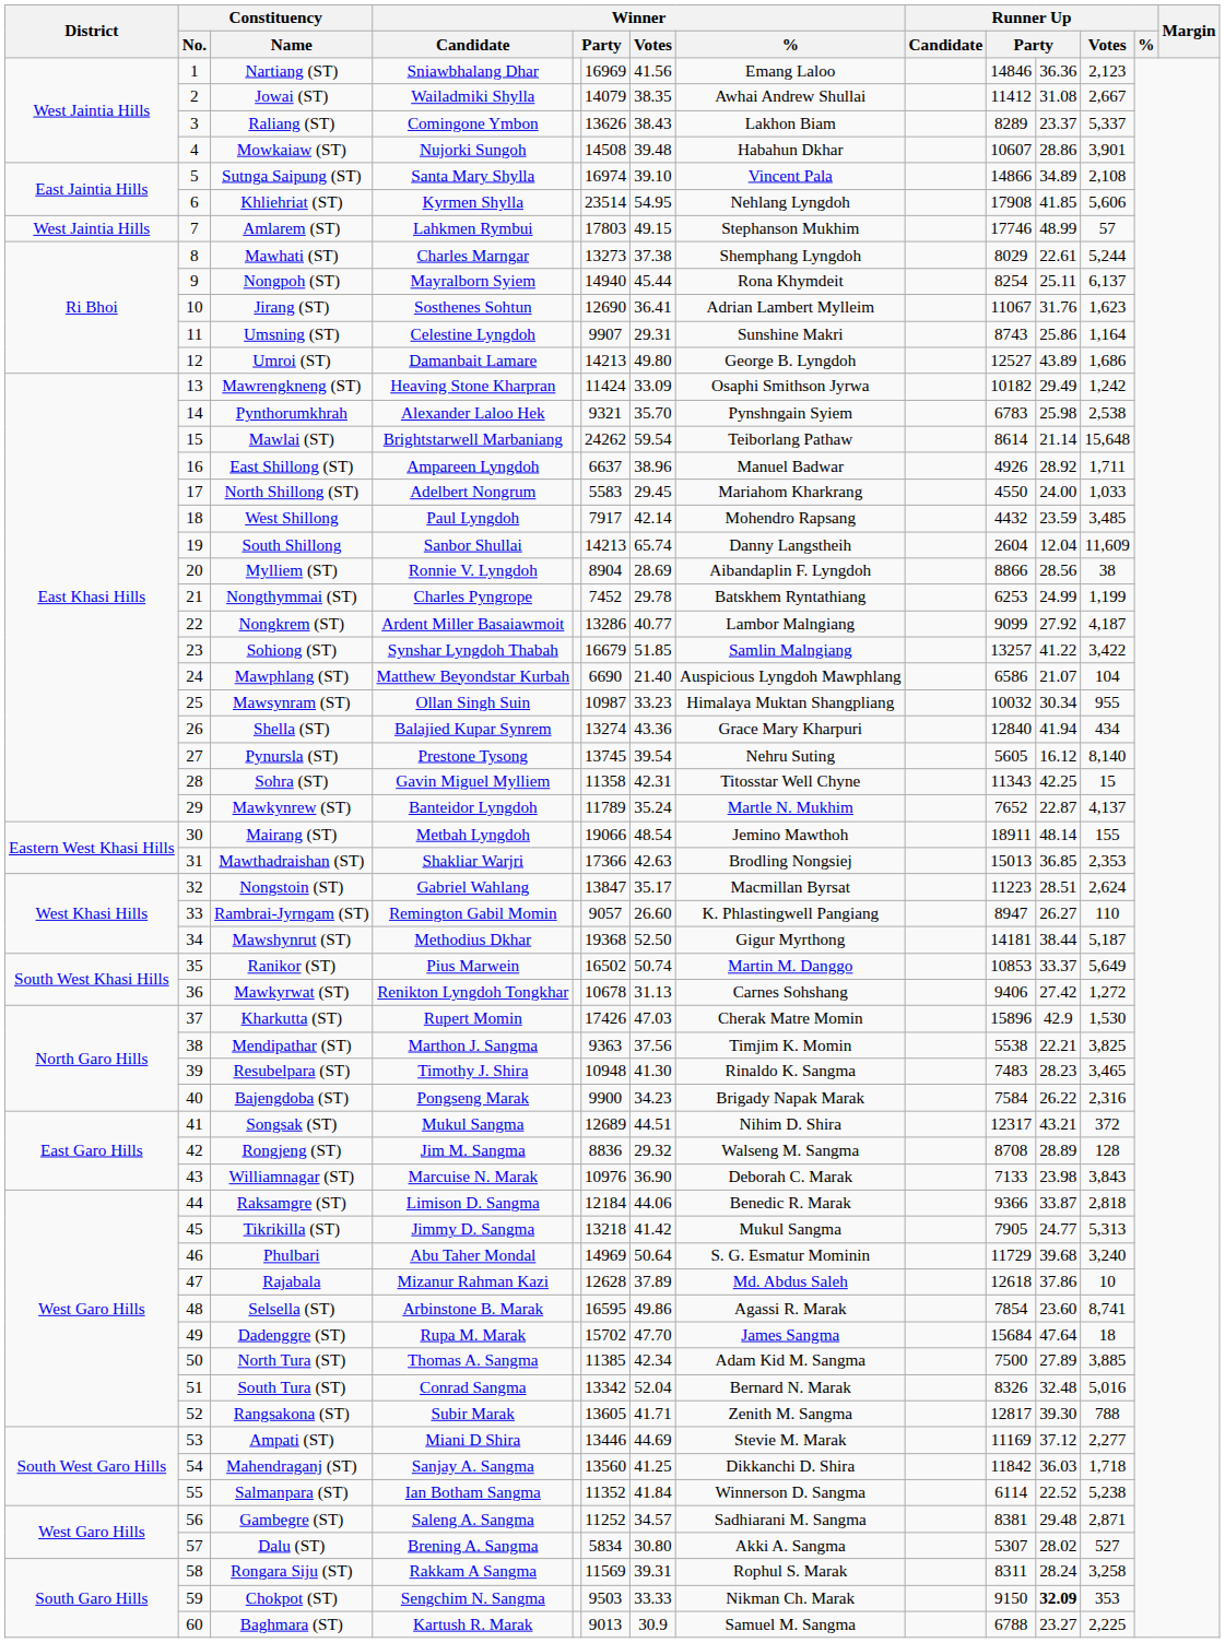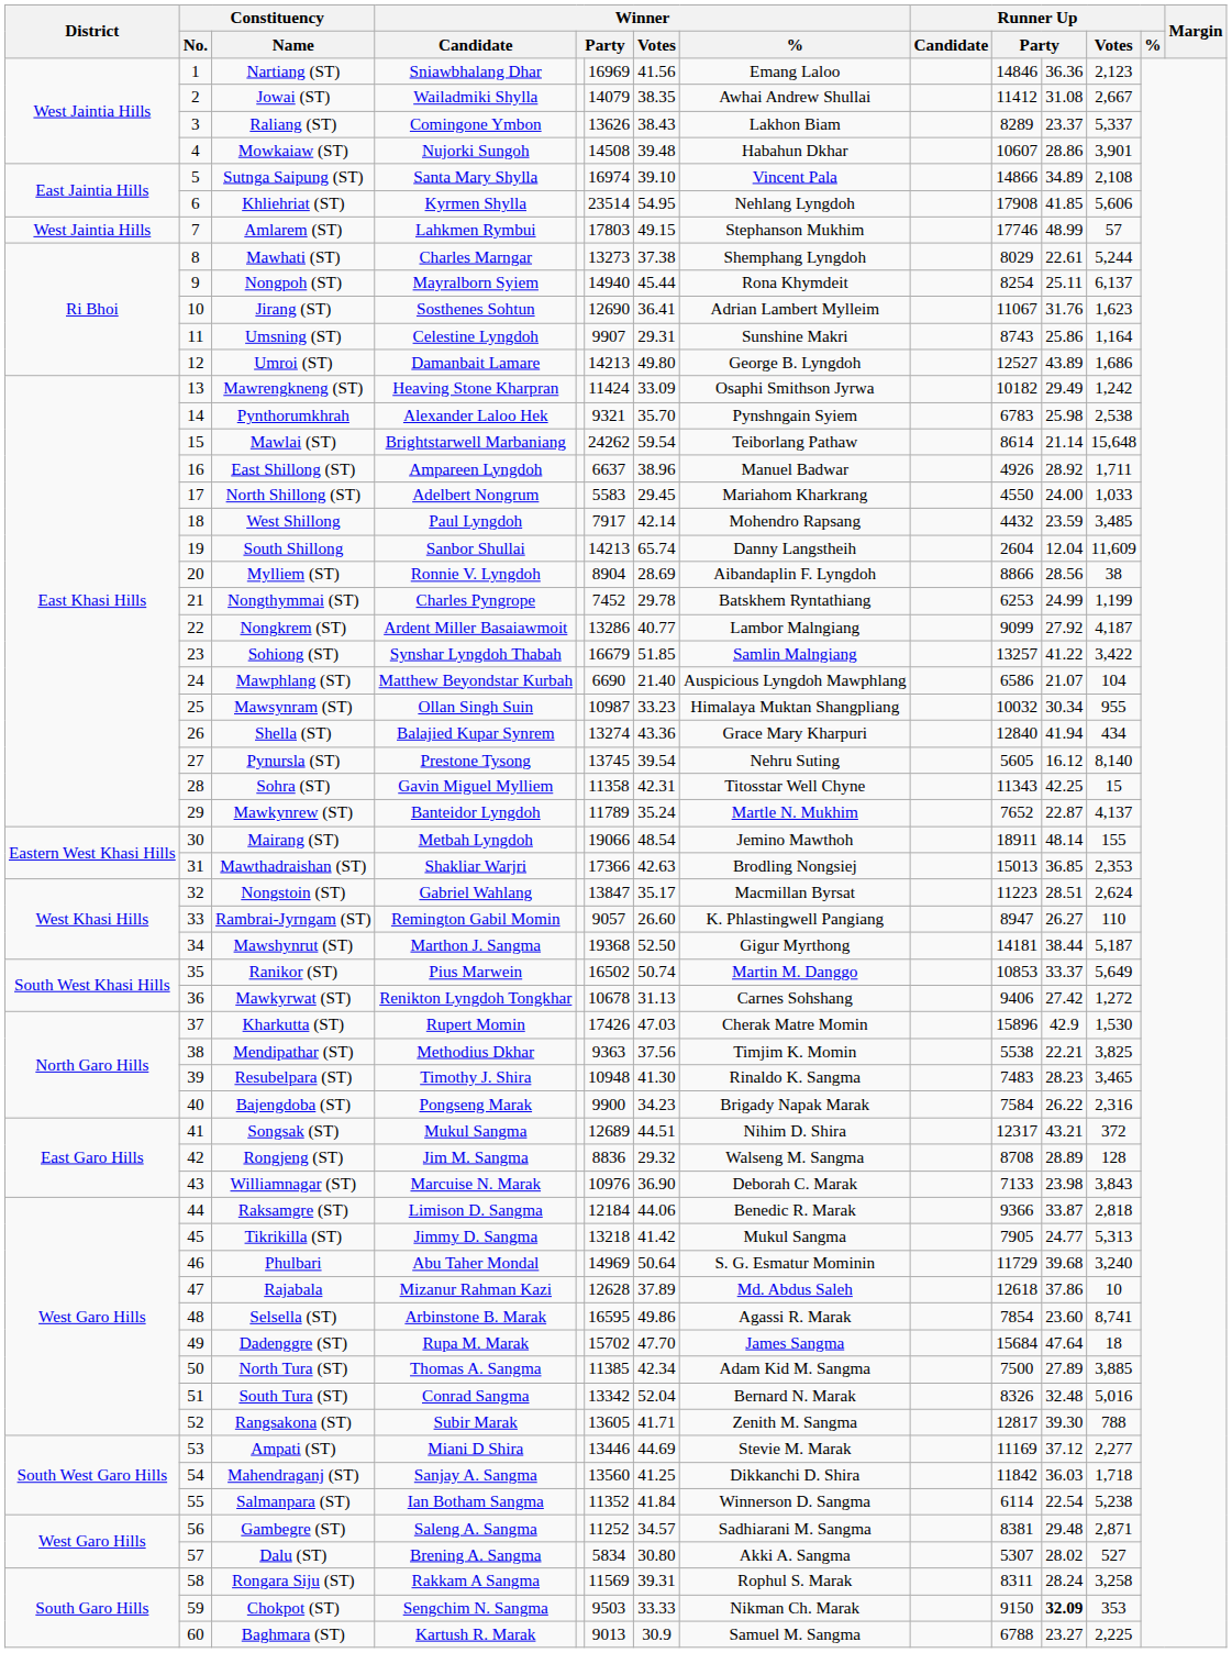Mawshynrut (ST) | Winner / Candidate: Methodius Dkhar -> Marthon J. Sangma
Mendipathar (ST) | Winner / Candidate: Marthon J. Sangma -> Methodius Dkhar
Salmanpara (ST) | column 11: 22.52 -> 22.54
